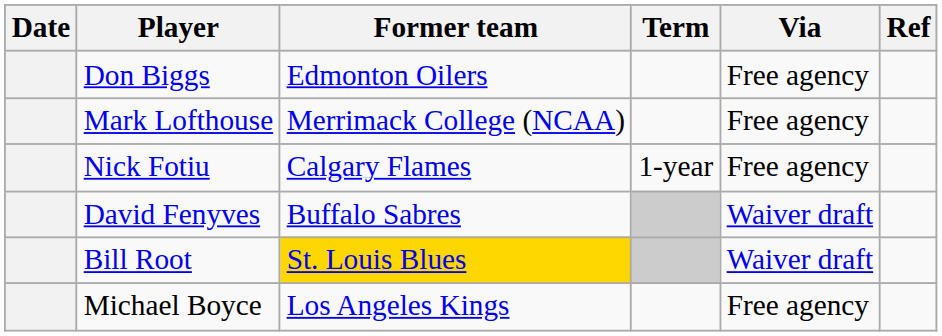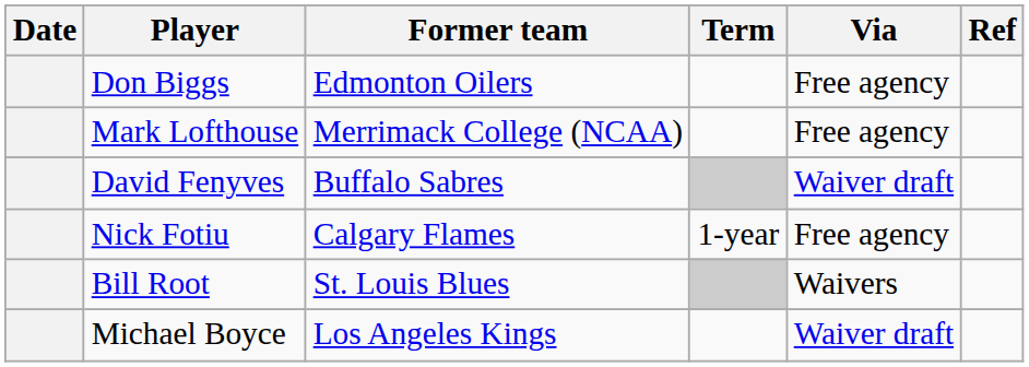rows swapped: David Fenyves <-> Nick Fotiu
Bill Root | Former team: gold background -> no background
Bill Root | Via: Waiver draft -> Waivers
Michael Boyce | Via: Free agency -> Waiver draft
